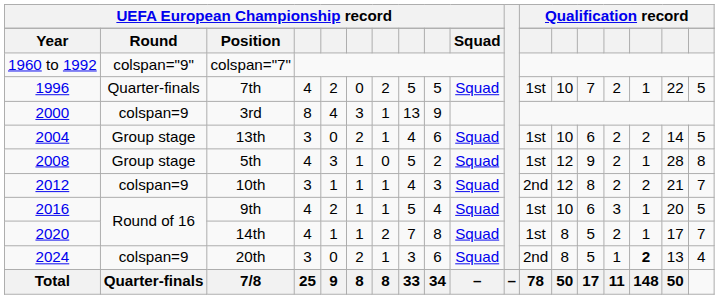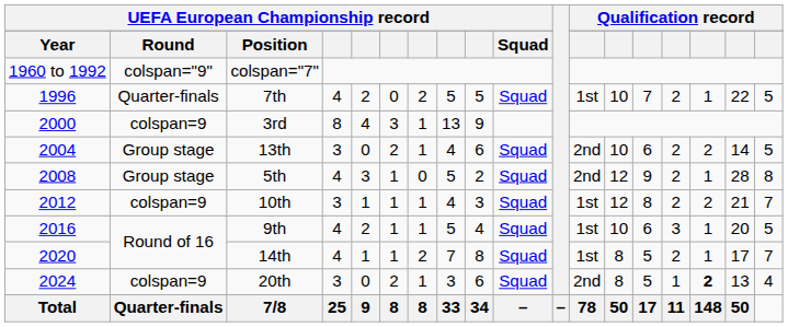13th | column 12: 1st -> 2nd
5th | column 12: 1st -> 2nd
10th | column 12: 2nd -> 1st
